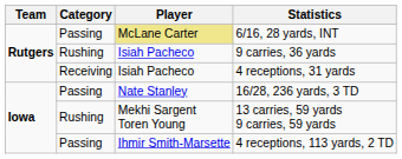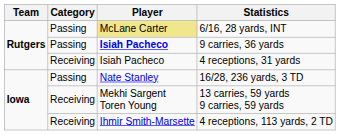9 carries, 36 yards | Category: Rushing -> Passing
9 carries, 36 yards | Player: normal -> bold
13 carries, 59 yards 9 carries, 59 yards | Category: Rushing -> Receiving
4 receptions, 113 yards, 2 TD | Category: Passing -> Receiving
